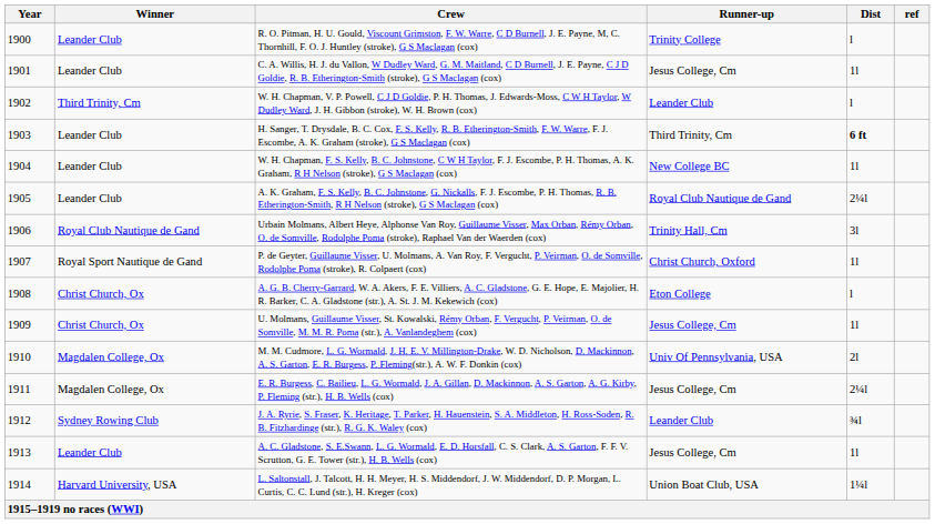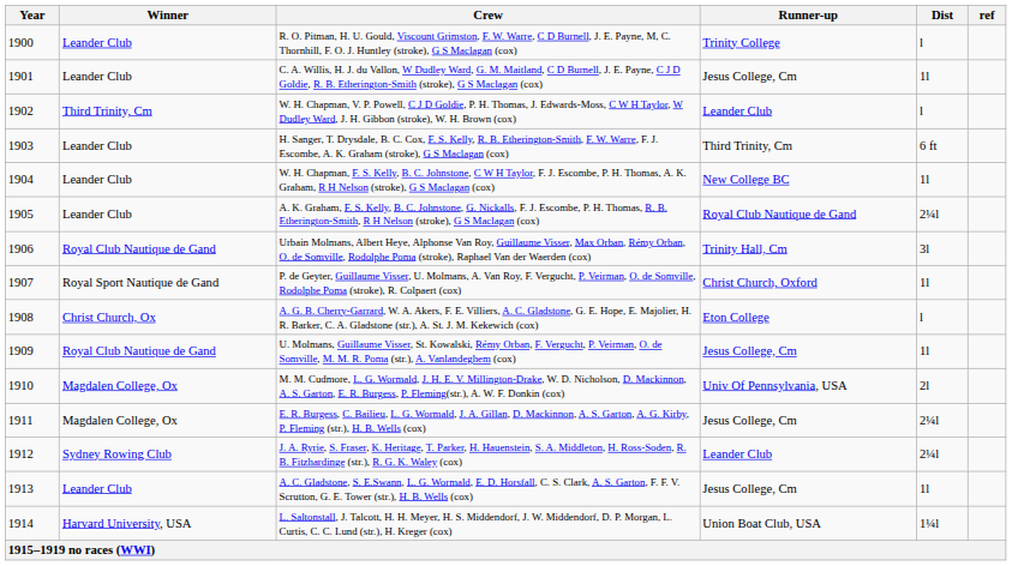row 5 | Dist: bold -> normal
row 11 | Winner: Christ Church, Ox -> Royal Club Nautique de Gand
row 14 | Dist: ¾l -> 2¼l
